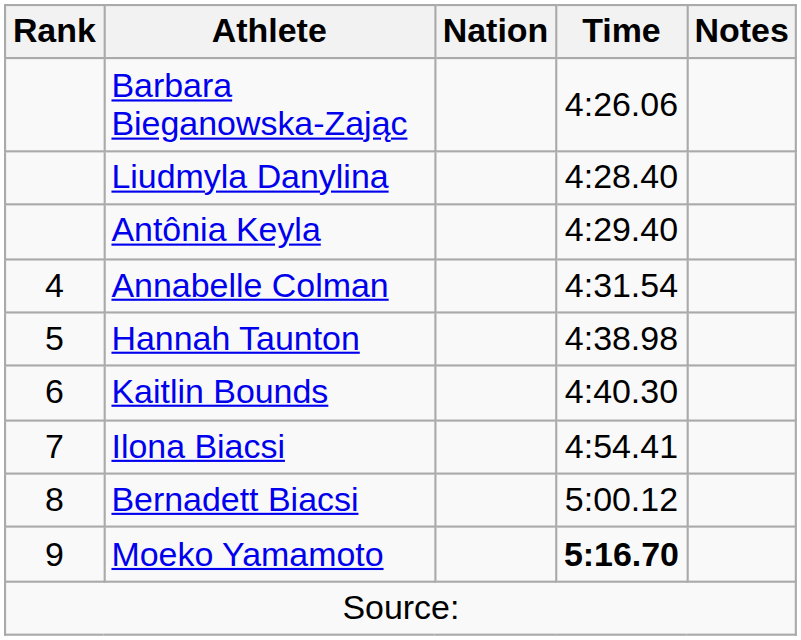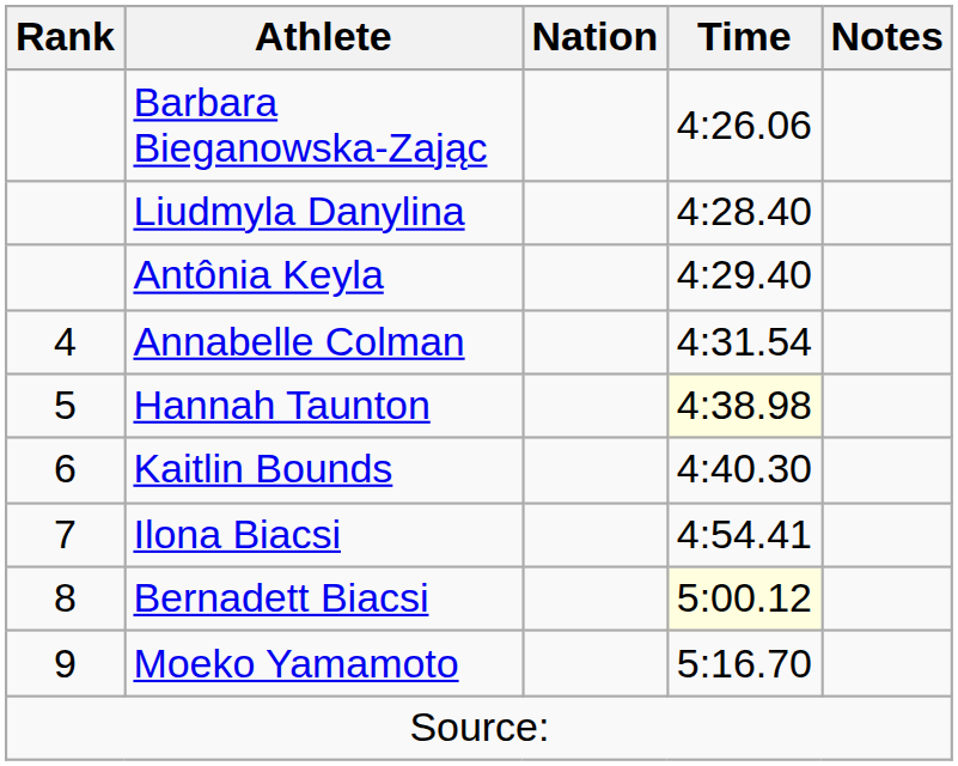Hannah Taunton | Time: no background -> lightyellow background
Bernadett Biacsi | Time: no background -> lightyellow background
Moeko Yamamoto | Time: bold -> normal
